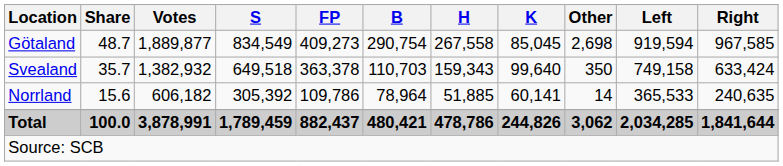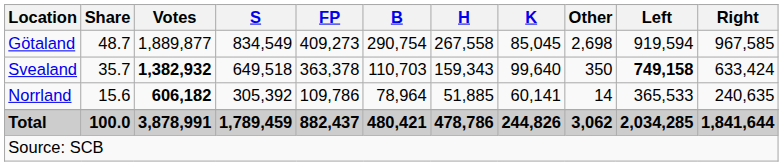Svealand | Votes: normal -> bold
Svealand | Left: normal -> bold
Norrland | Votes: normal -> bold
